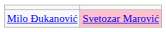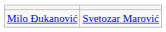Milo Đukanović | column 2: pink background -> no background
